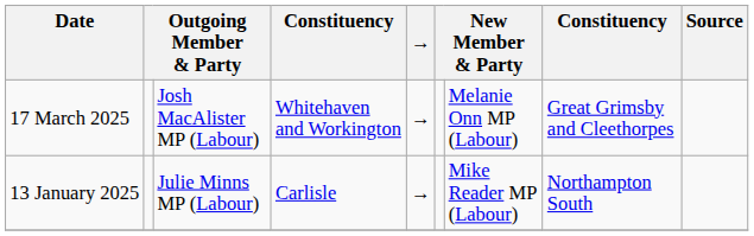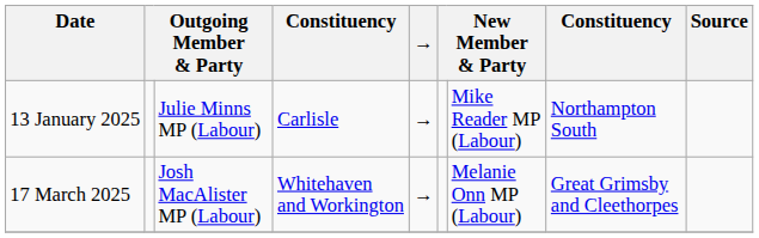rows swapped: 13 January 2025 <-> 17 March 2025
